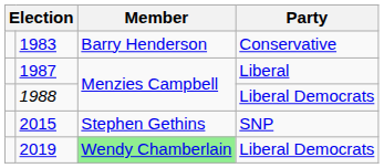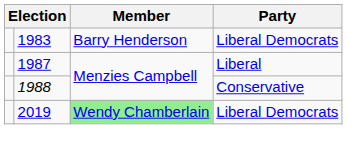1983 | Party: Conservative -> Liberal Democrats
1988 | Party: Liberal Democrats -> Conservative
- row: 2015 | Stephen Gethins | SNP
